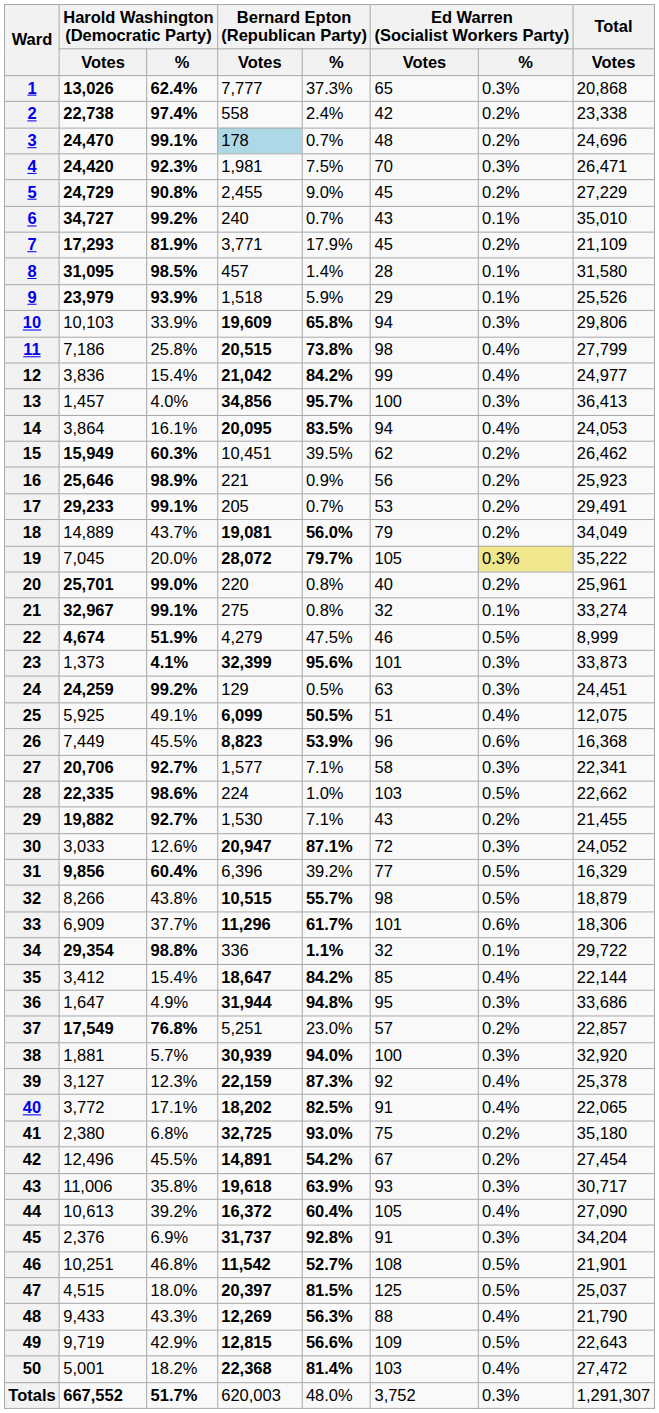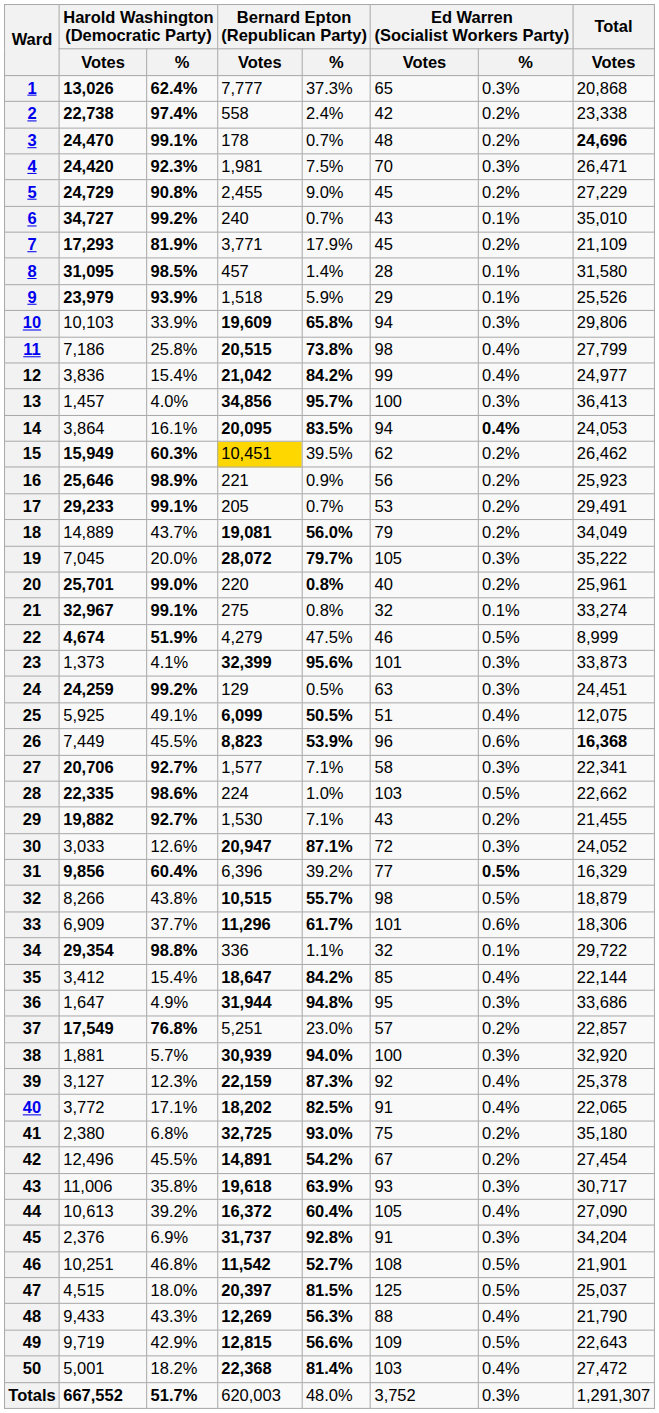3 | Bernard Epton (Republican Party) / Votes: lightblue background -> no background
3 | Total / Votes: normal -> bold
14 | Ed Warren (Socialist Workers Party) / %: normal -> bold
15 | Bernard Epton (Republican Party) / Votes: no background -> gold background
19 | Ed Warren (Socialist Workers Party) / %: khaki background -> no background
20 | Bernard Epton (Republican Party) / %: normal -> bold
23 | Harold Washington (Democratic Party) / %: bold -> normal
26 | Total / Votes: normal -> bold
31 | Ed Warren (Socialist Workers Party) / %: normal -> bold
34 | Bernard Epton (Republican Party) / %: bold -> normal
